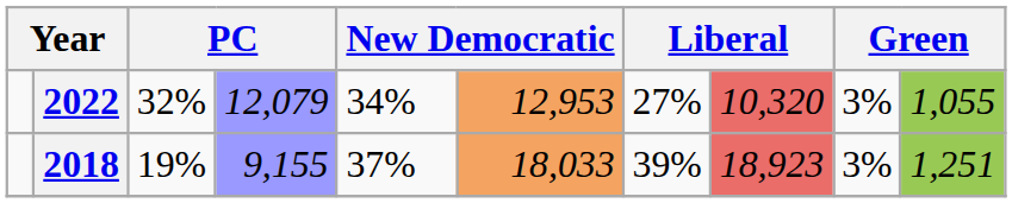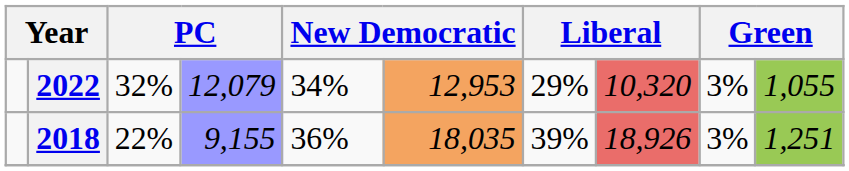2022 | column 7: 27% -> 29%
2018 | column 3: 19% -> 22%
2018 | column 5: 37% -> 36%
2018 | column 6: 18,033 -> 18,035
2018 | column 8: 18,923 -> 18,926
